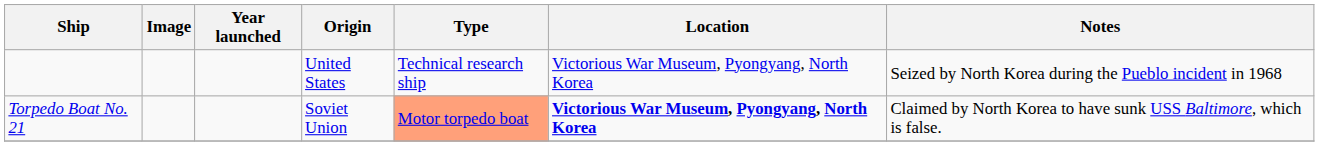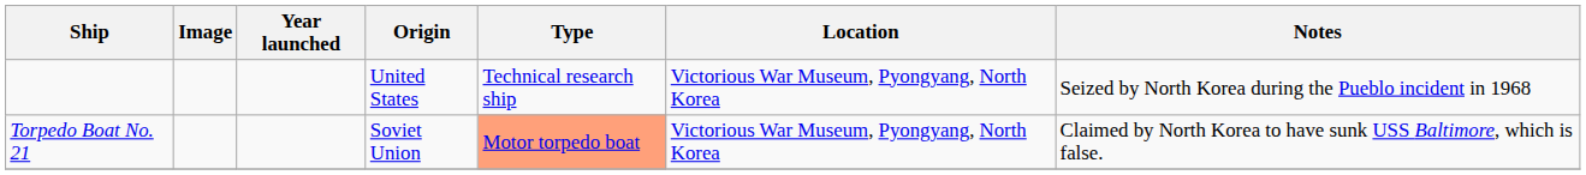Torpedo Boat No. 21 | Location: bold -> normal
